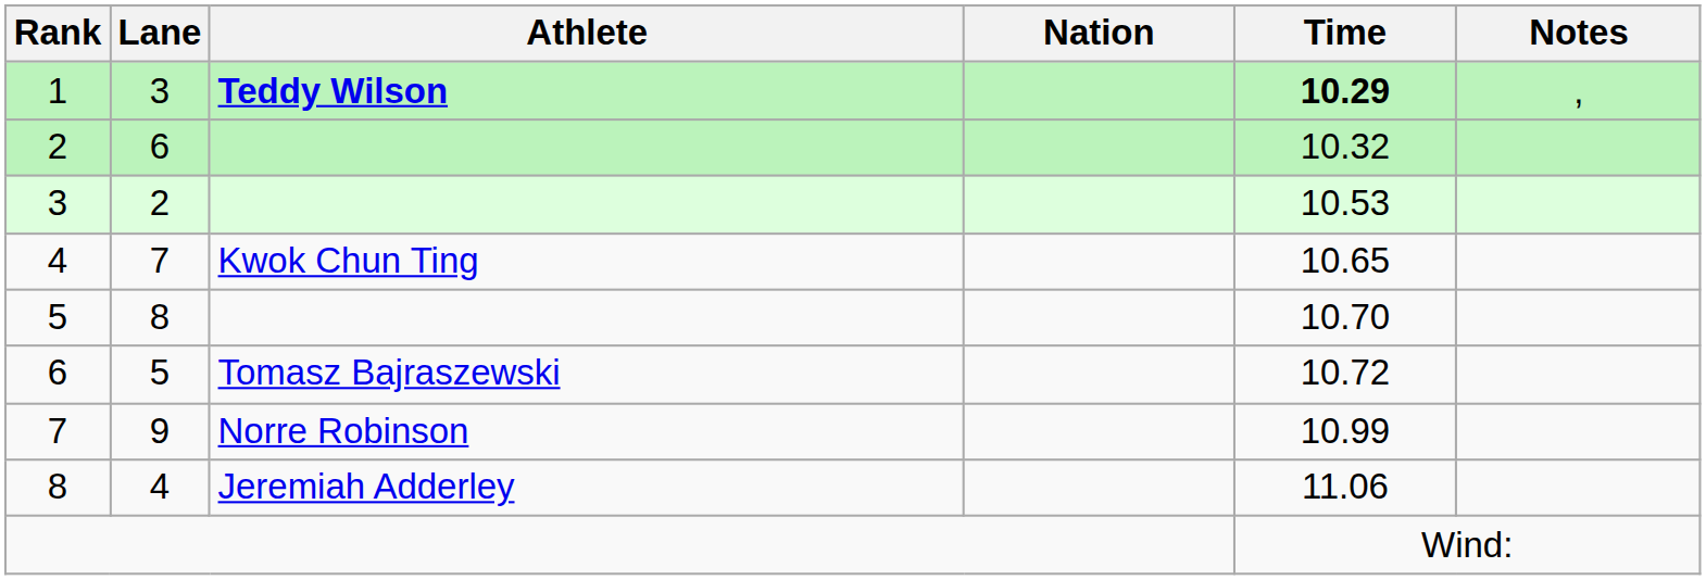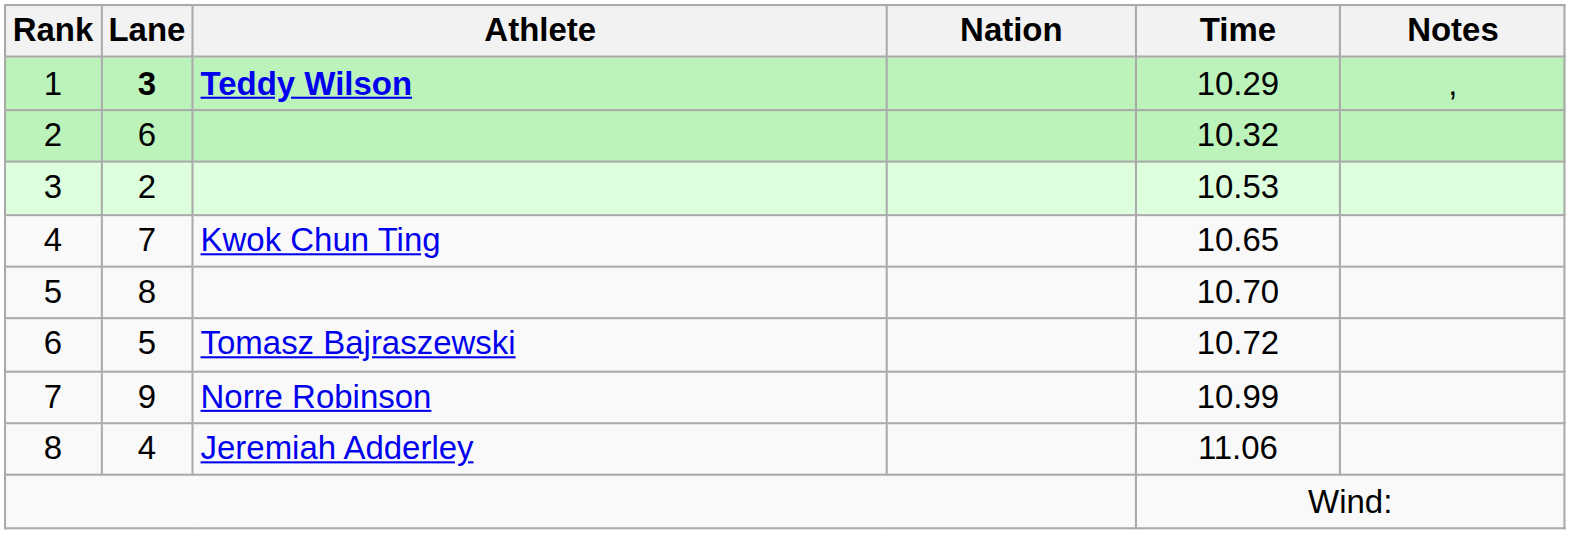1 | Lane: normal -> bold
1 | Time: bold -> normal
